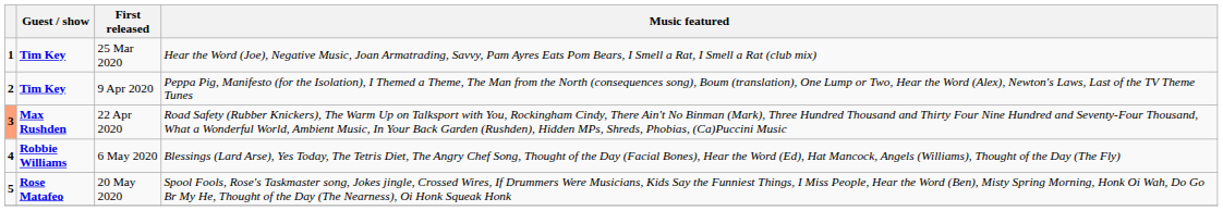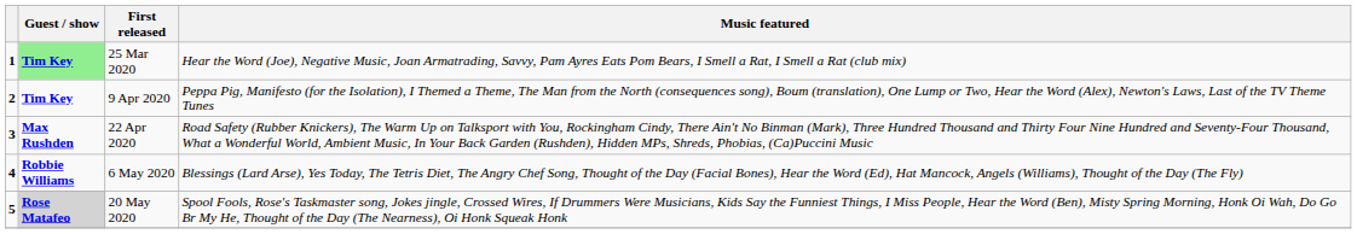25 Mar 2020 | Guest / show: no background -> lightgreen background
22 Apr 2020 | column 1: lightsalmon background -> no background
20 May 2020 | Guest / show: no background -> lightgrey background
